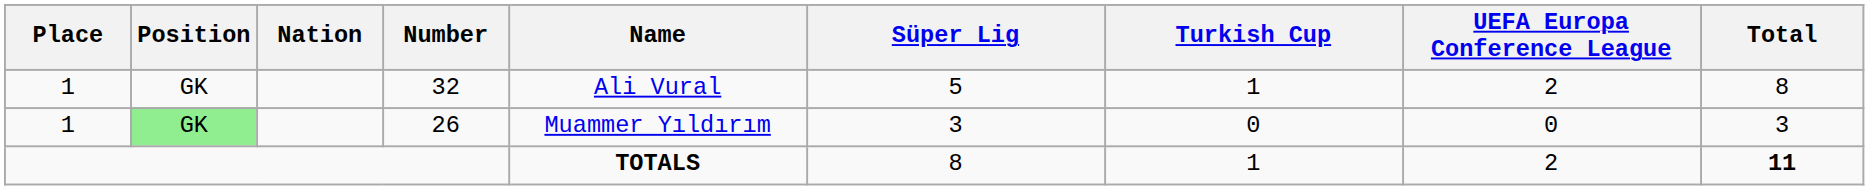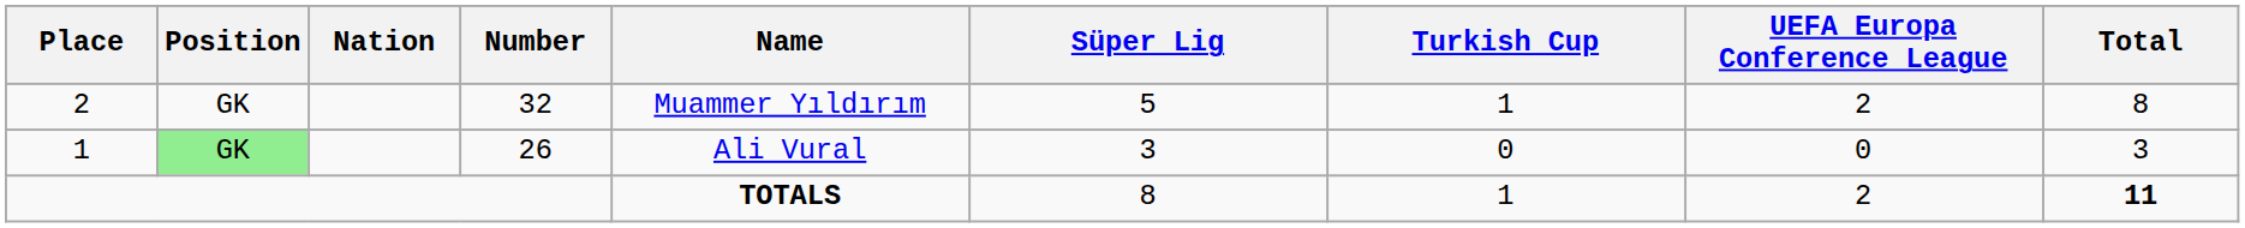row 2 | Place: 1 -> 2
row 2 | Name: Ali Vural -> Muammer Yıldırım
row 3 | Name: Muammer Yıldırım -> Ali Vural
